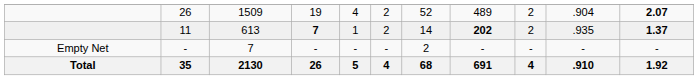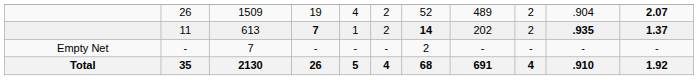11 | column 7: normal -> bold
11 | column 8: bold -> normal
11 | column 10: normal -> bold
